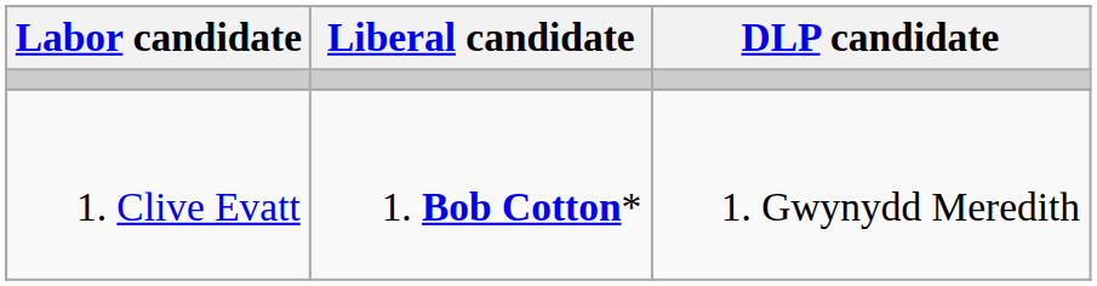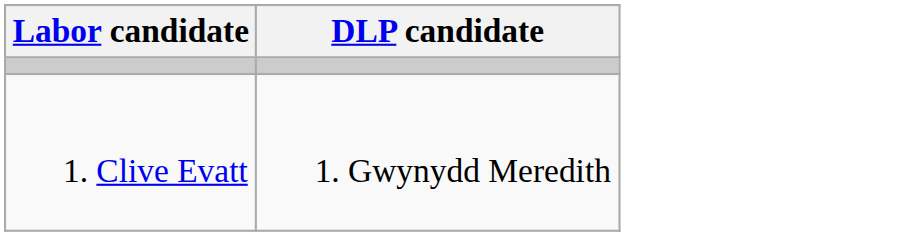- column: Liberal candidate | Bob Cotton*
